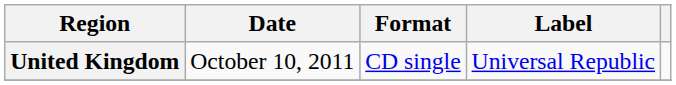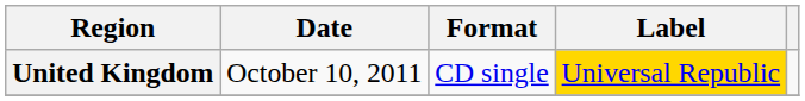United Kingdom | Label: no background -> gold background
